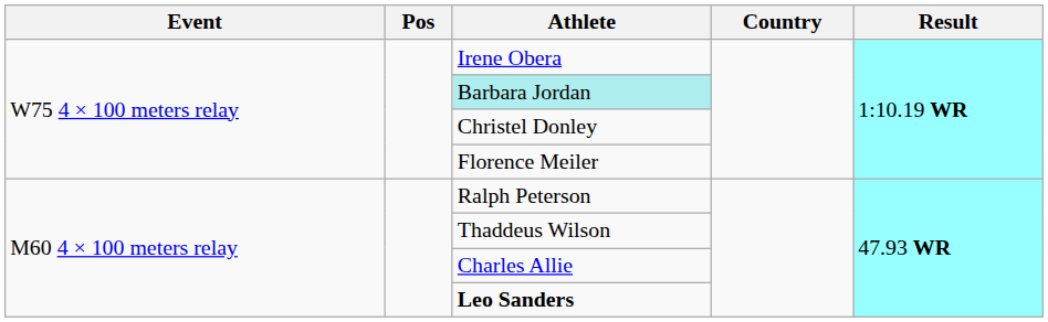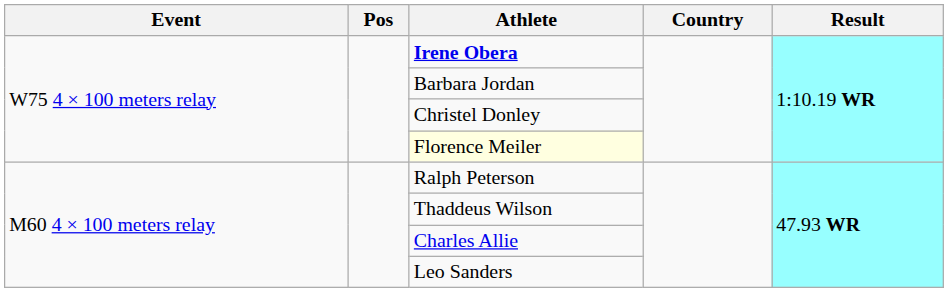Irene Obera | Athlete: normal -> bold
Barbara Jordan | Athlete: paleturquoise background -> no background
Florence Meiler | Athlete: no background -> lightyellow background
Leo Sanders | Athlete: bold -> normal
